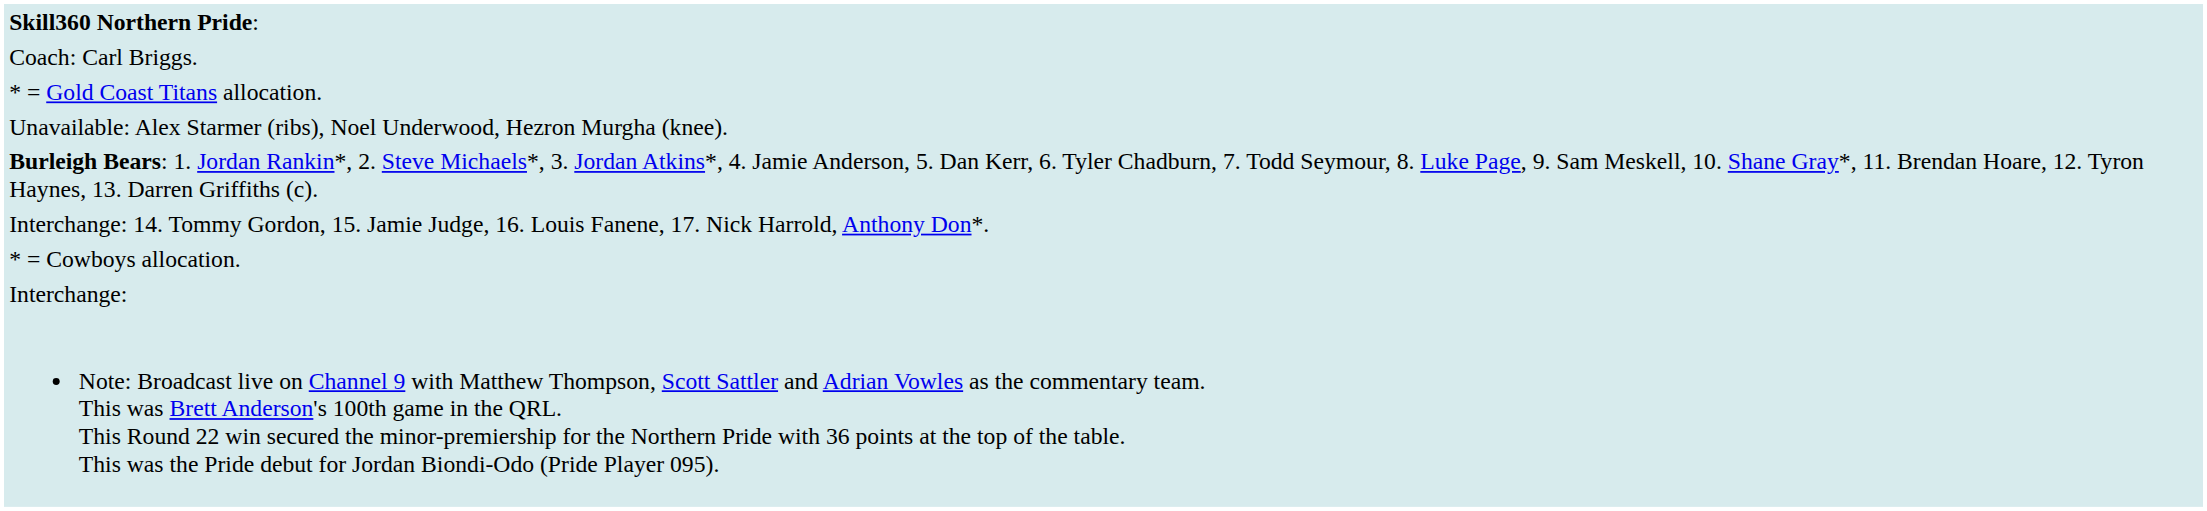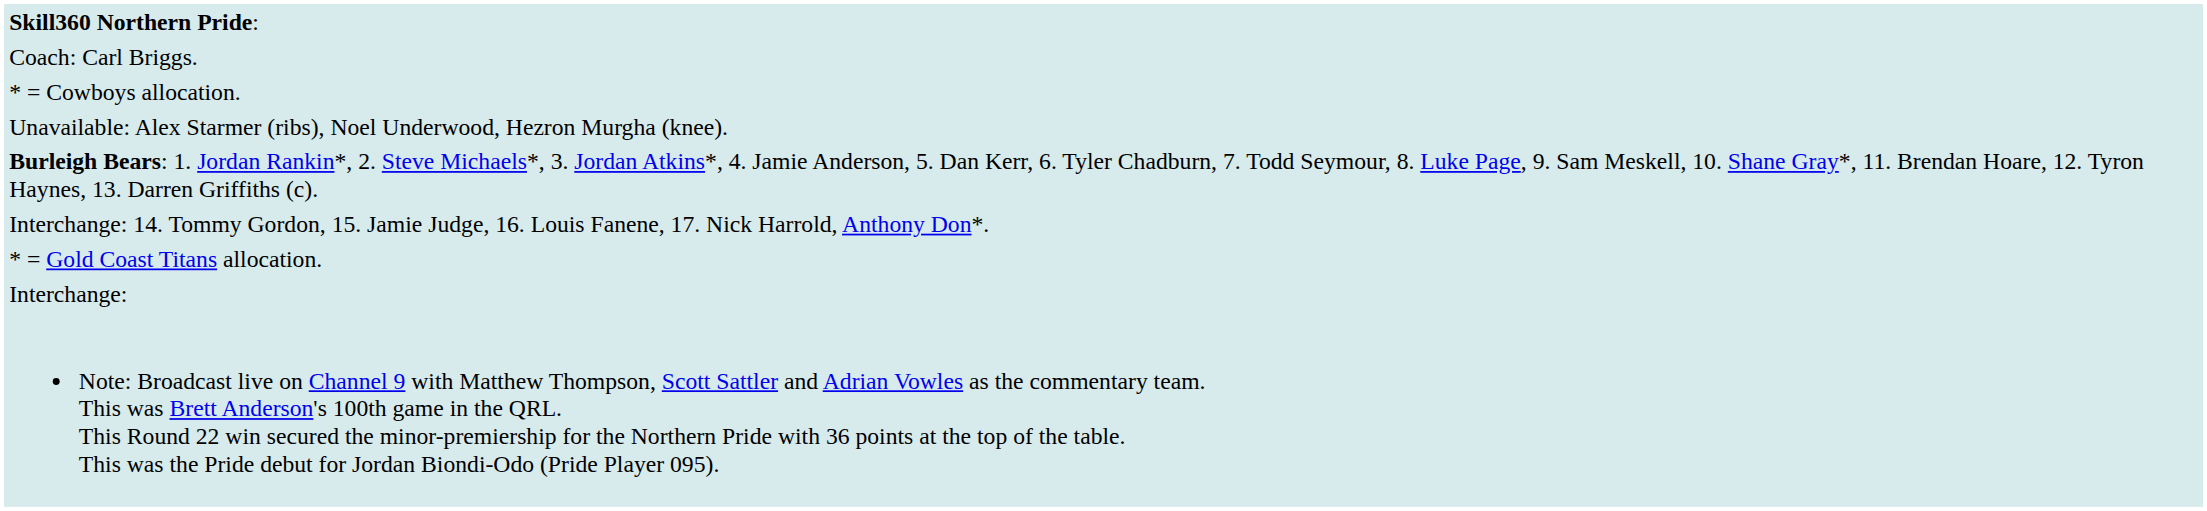row 3 | column 1: * = Gold Coast Titans allocation. -> * = Cowboys allocation.
row 7 | column 1: * = Cowboys allocation. -> * = Gold Coast Titans allocation.
